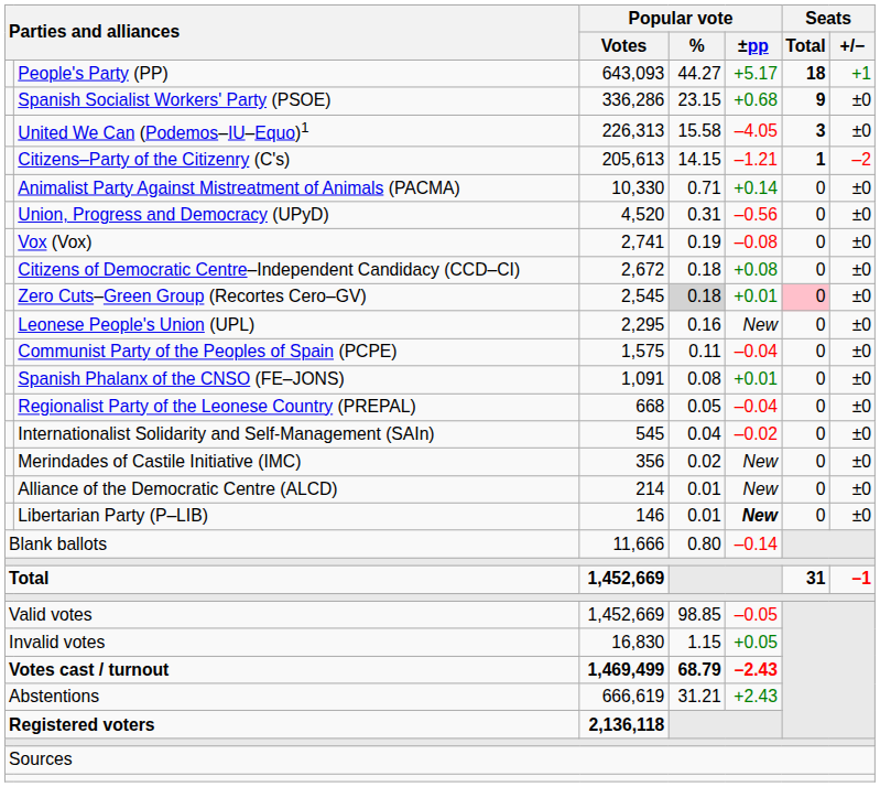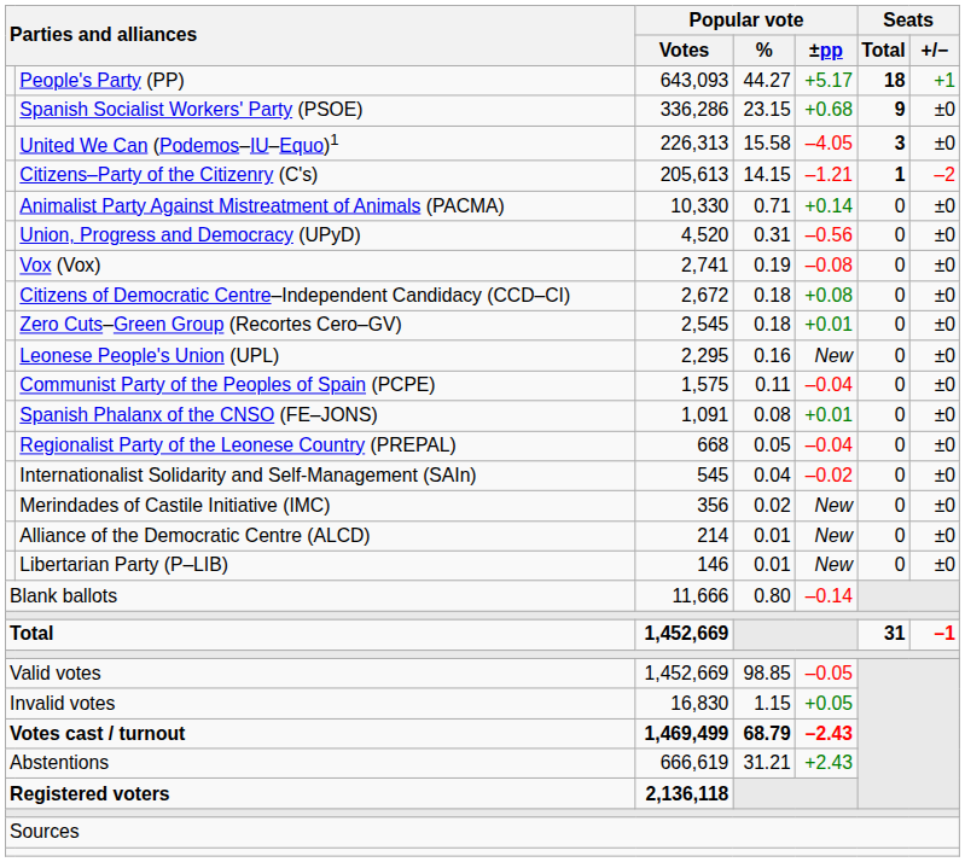Zero Cuts–Green Group (Recortes Cero–GV) | Popular vote / %: lightgrey background -> no background
Zero Cuts–Green Group (Recortes Cero–GV) | Seats / Total: pink background -> no background
Libertarian Party (P–LIB) | Popular vote / ±pp: bold -> normal
